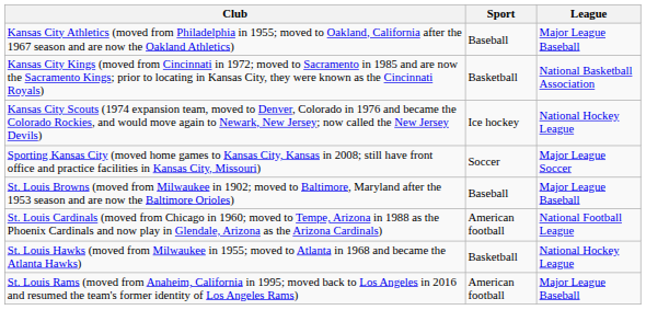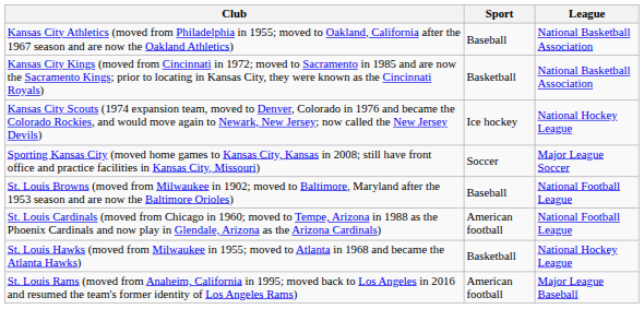row 2 | League: Major League Baseball -> National Basketball Association
row 6 | League: Major League Baseball -> National Football League
